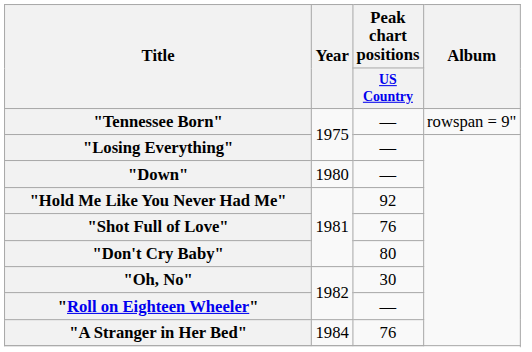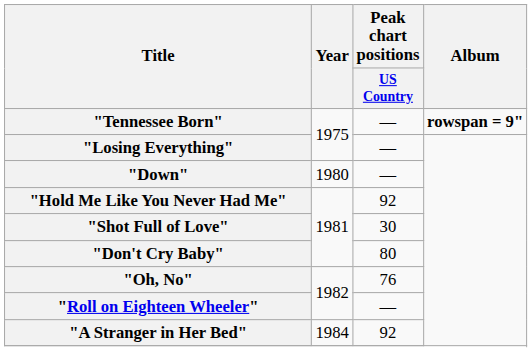"Tennessee Born" | Album: normal -> bold
"Shot Full of Love" | Peak chart positions / US Country: 76 -> 30
"Oh, No" | Peak chart positions / US Country: 30 -> 76
"A Stranger in Her Bed" | Peak chart positions / US Country: 76 -> 92
